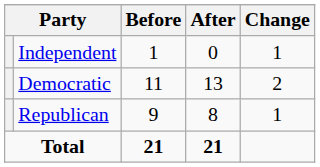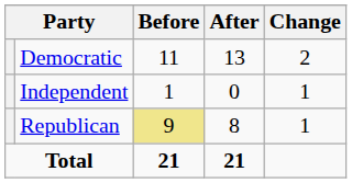rows swapped: Democratic <-> Independent
Republican | Before: no background -> khaki background
